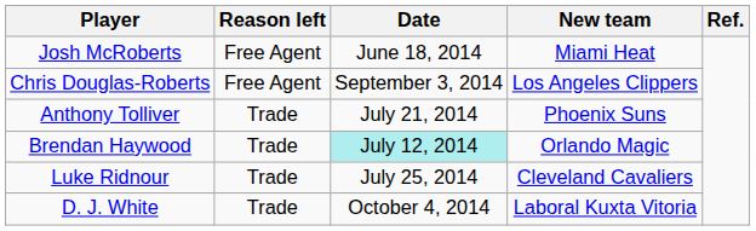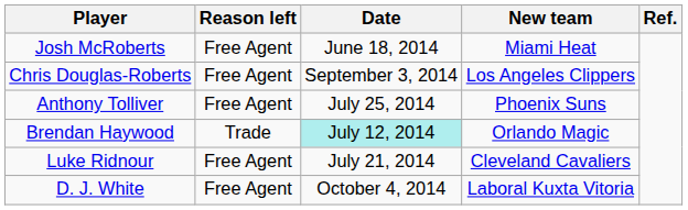Anthony Tolliver | Reason left: Trade -> Free Agent
Anthony Tolliver | Date: July 21, 2014 -> July 25, 2014
Luke Ridnour | Reason left: Trade -> Free Agent
Luke Ridnour | Date: July 25, 2014 -> July 21, 2014
D. J. White | Reason left: Trade -> Free Agent
